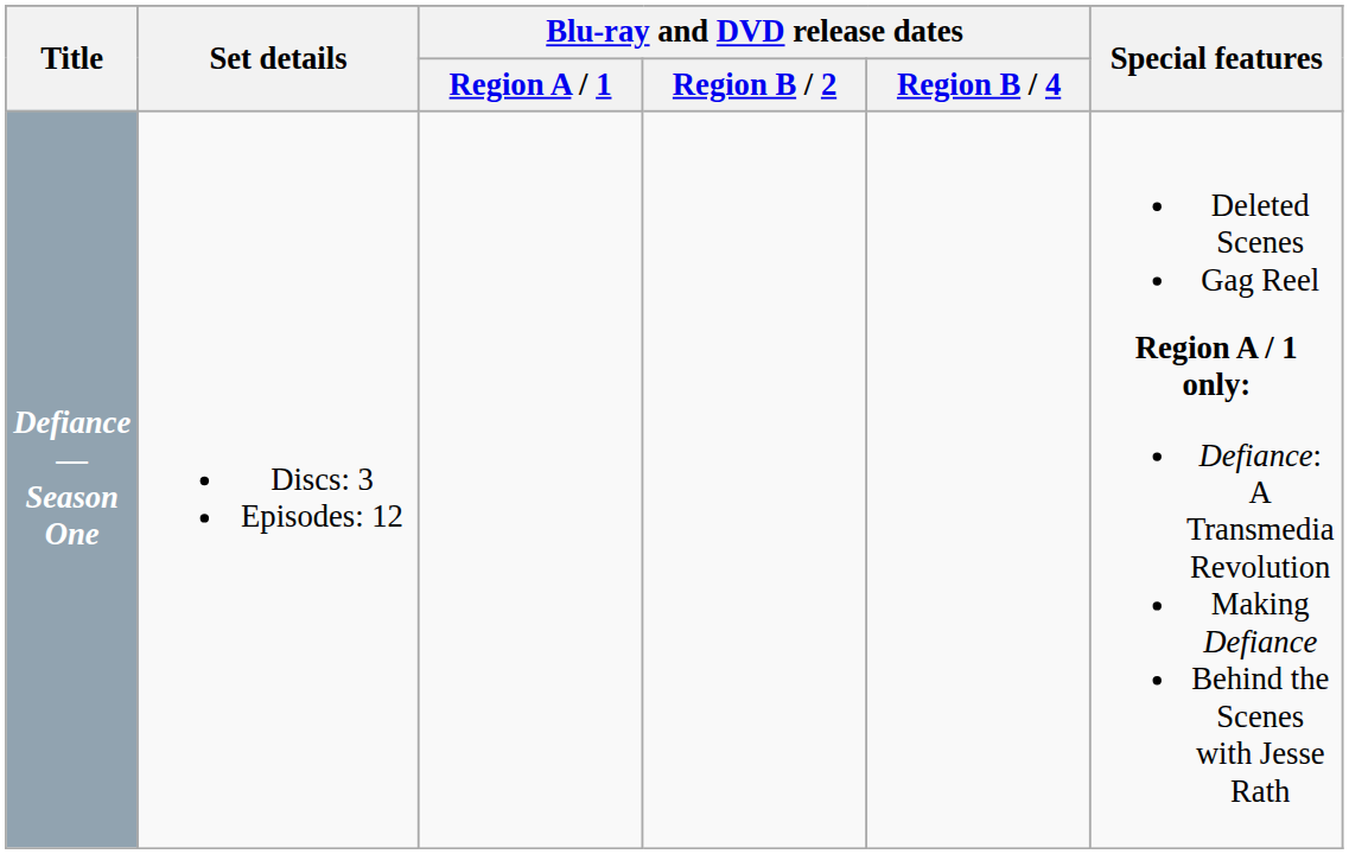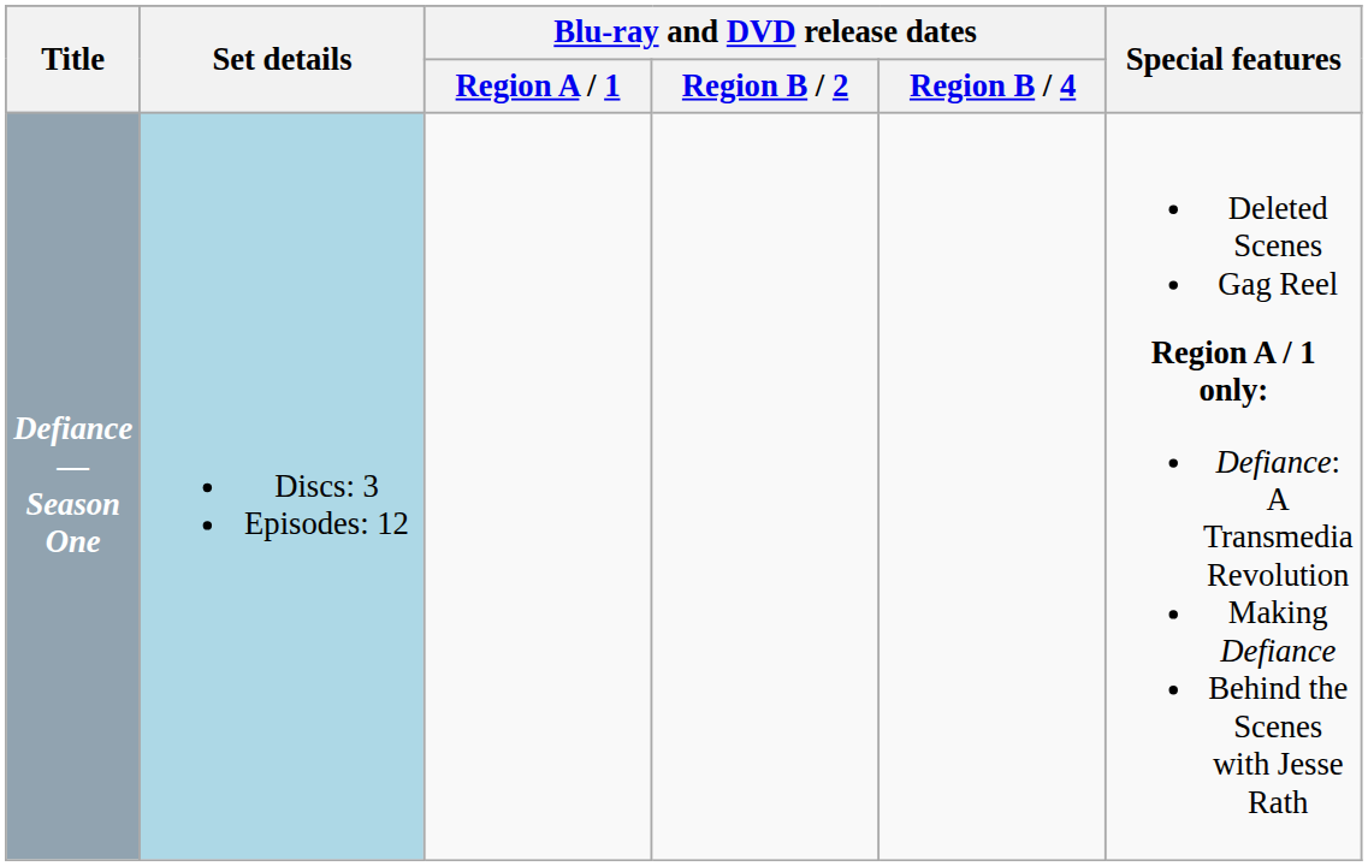Defiance — Season One | Set details: no background -> lightblue background
